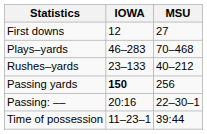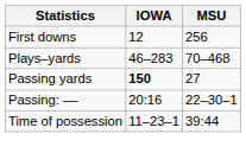First downs | MSU: 27 -> 256
- row: Rushes–yards | 23–133 | 40–212
Passing yards | MSU: 256 -> 27
